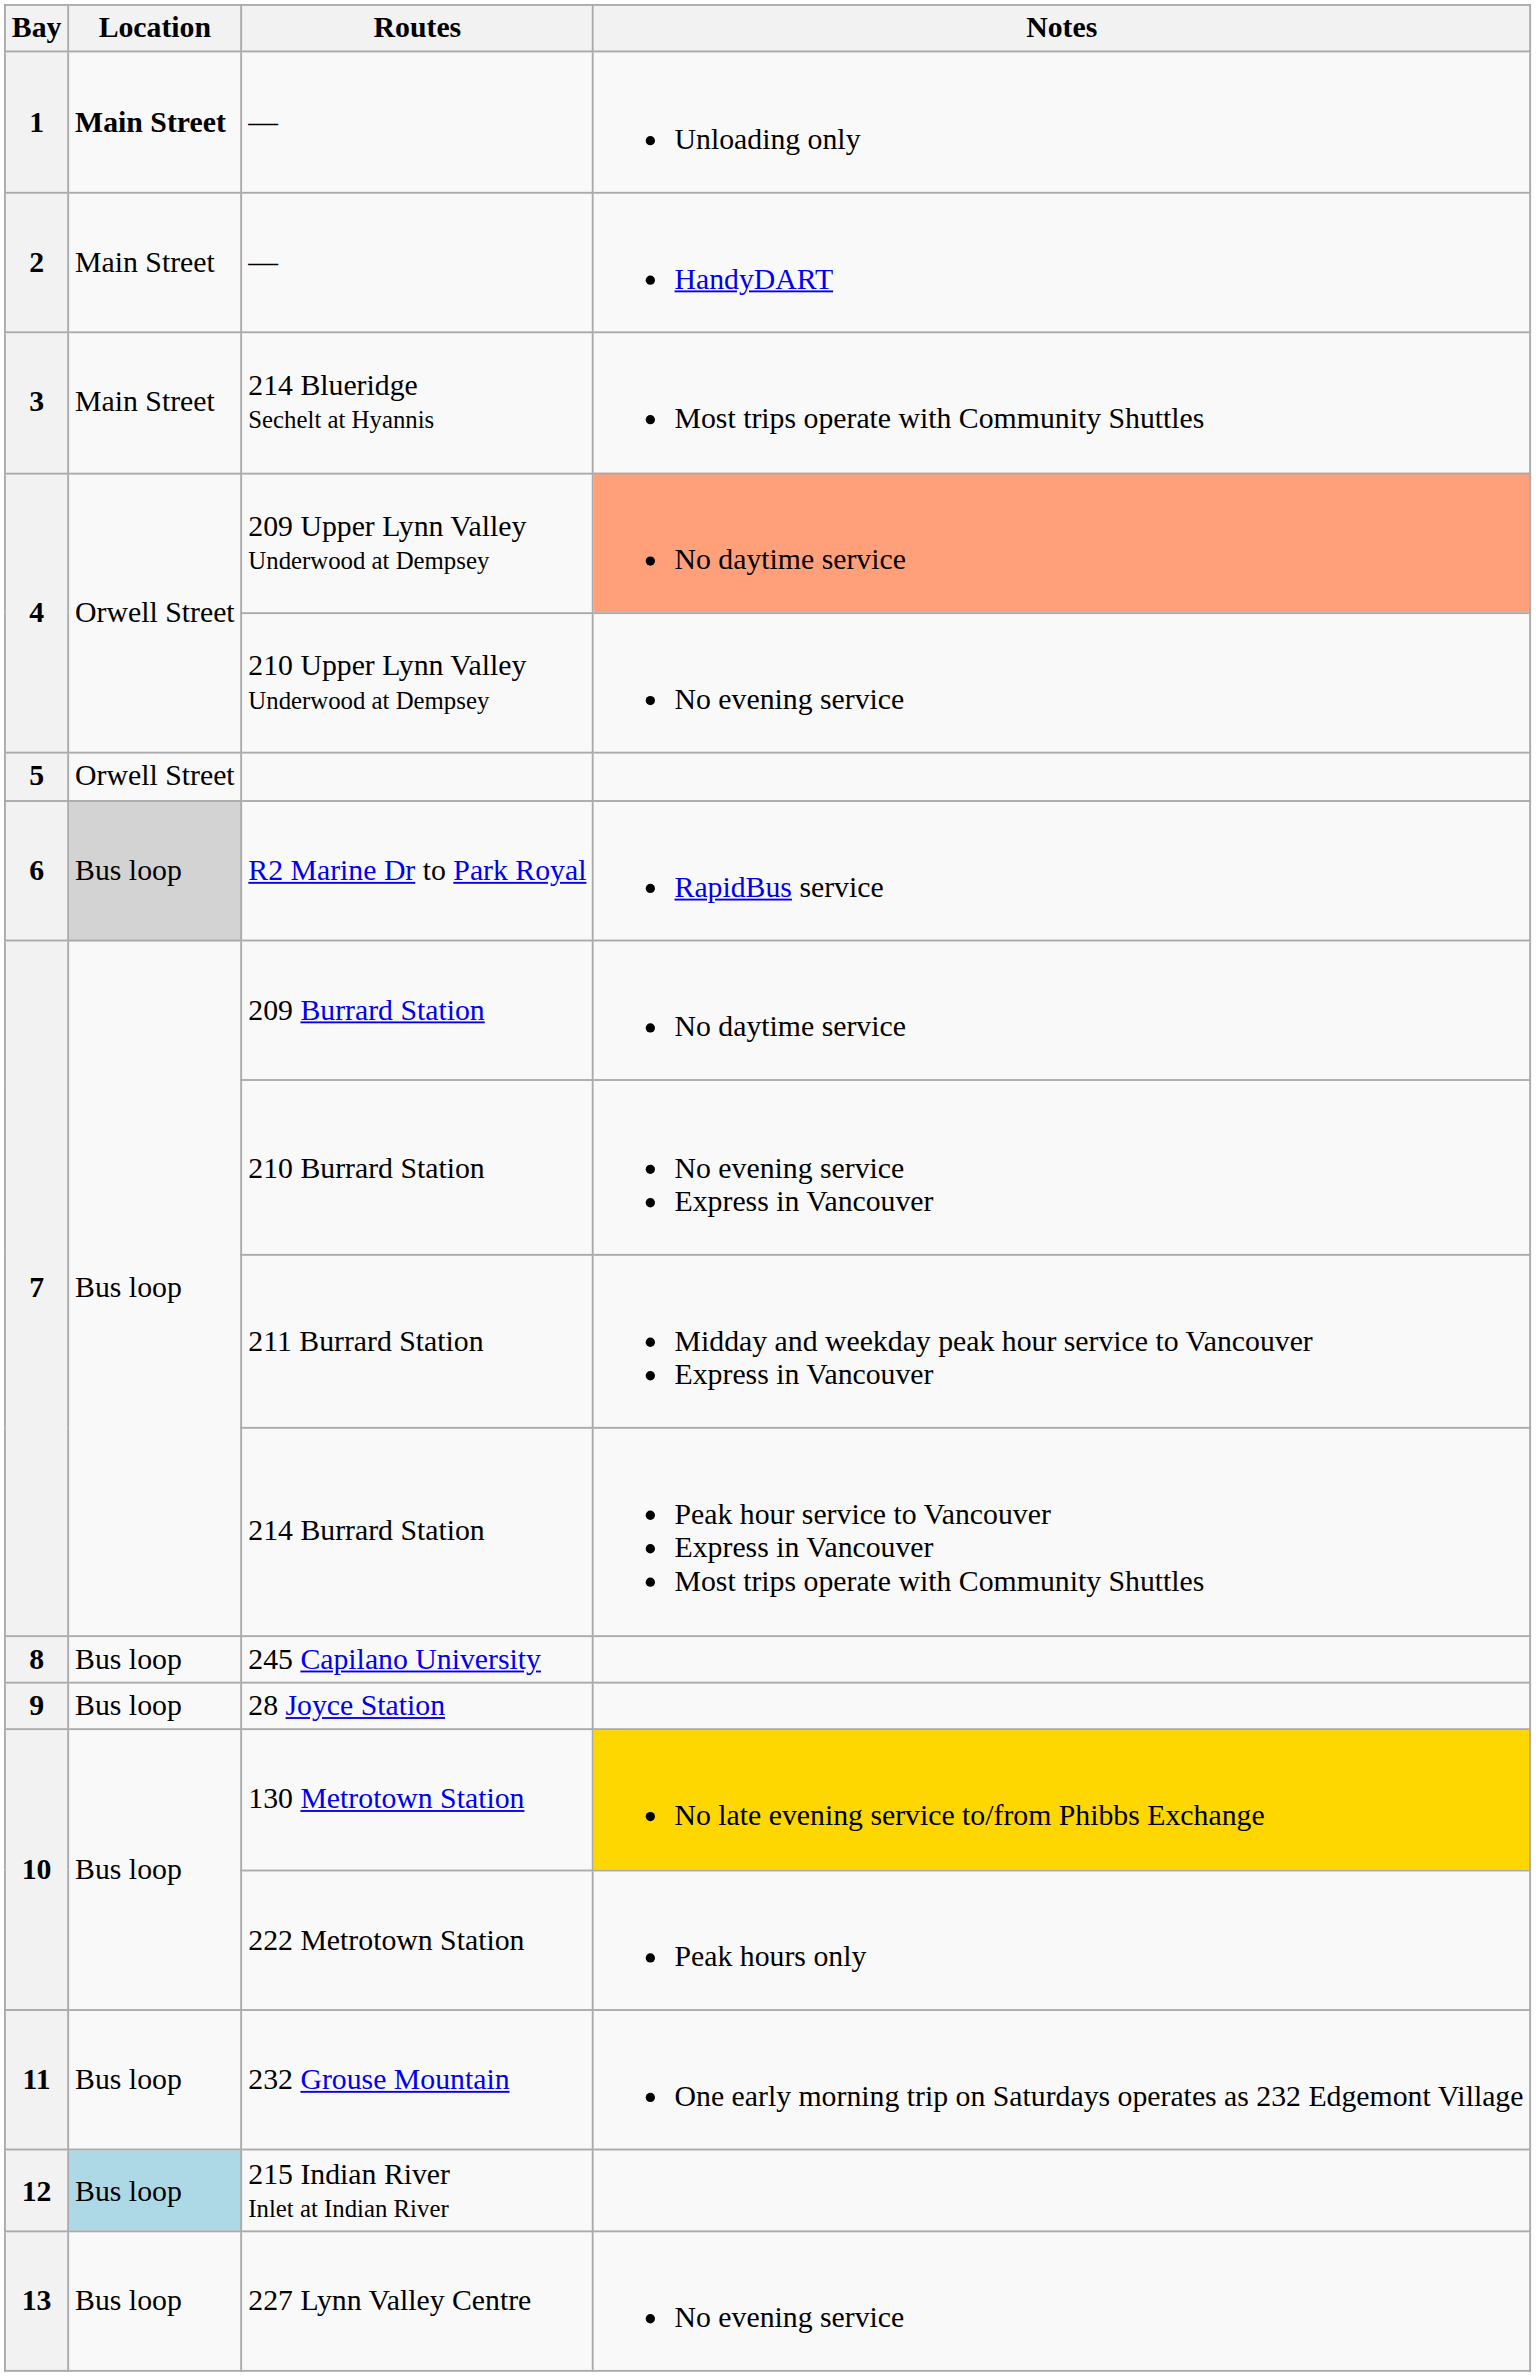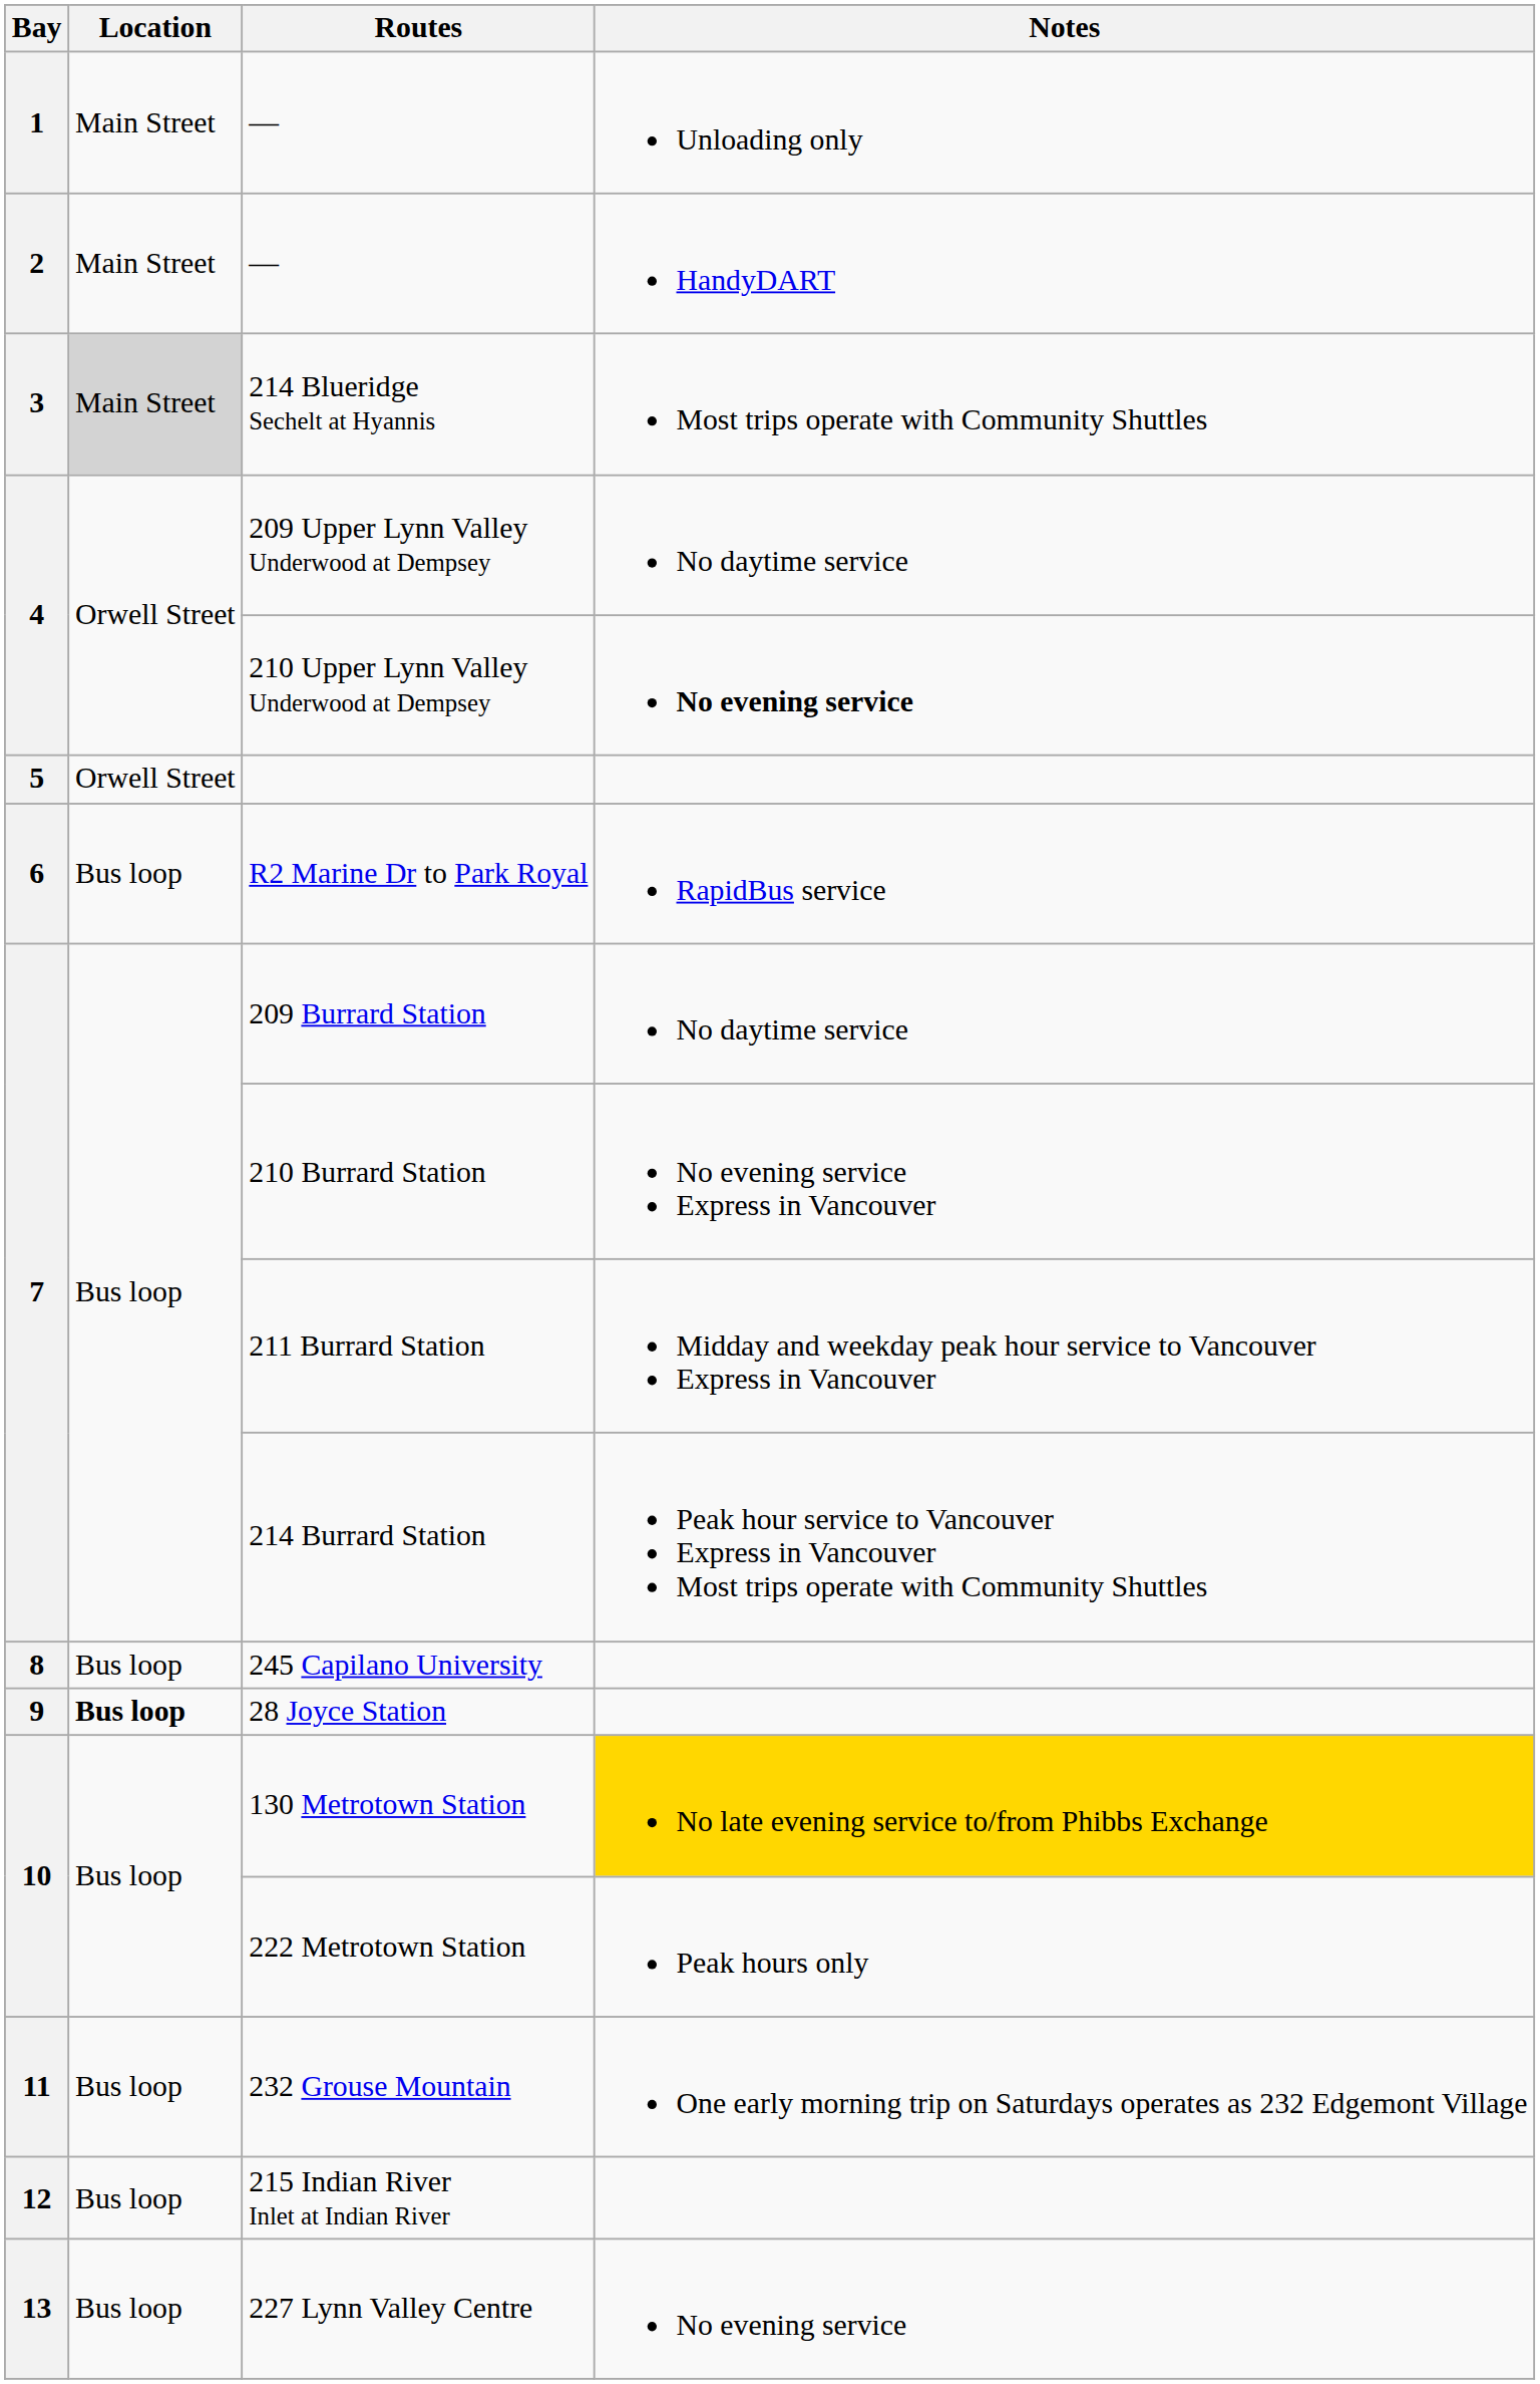1 / — | Location: bold -> normal
214 Blueridge Sechelt at Hyannis | Location: no background -> lightgrey background
209 Upper Lynn Valley Underwood at Dempsey | Notes: lightsalmon background -> no background
210 Upper Lynn Valley Underwood at Dempsey | Notes: normal -> bold
R2 Marine Dr to Park Royal | Location: lightgrey background -> no background
28 Joyce Station | Location: normal -> bold
215 Indian River Inlet at Indian River | Location: lightblue background -> no background
